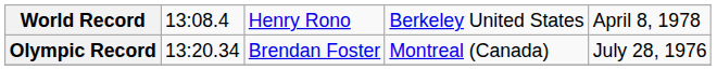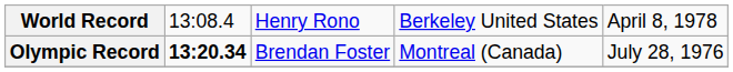Olympic Record | column 2: normal -> bold
